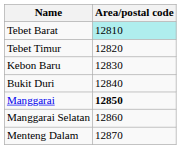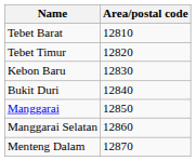Tebet Barat | Area/postal code: paleturquoise background -> no background
Manggarai | Area/postal code: bold -> normal
